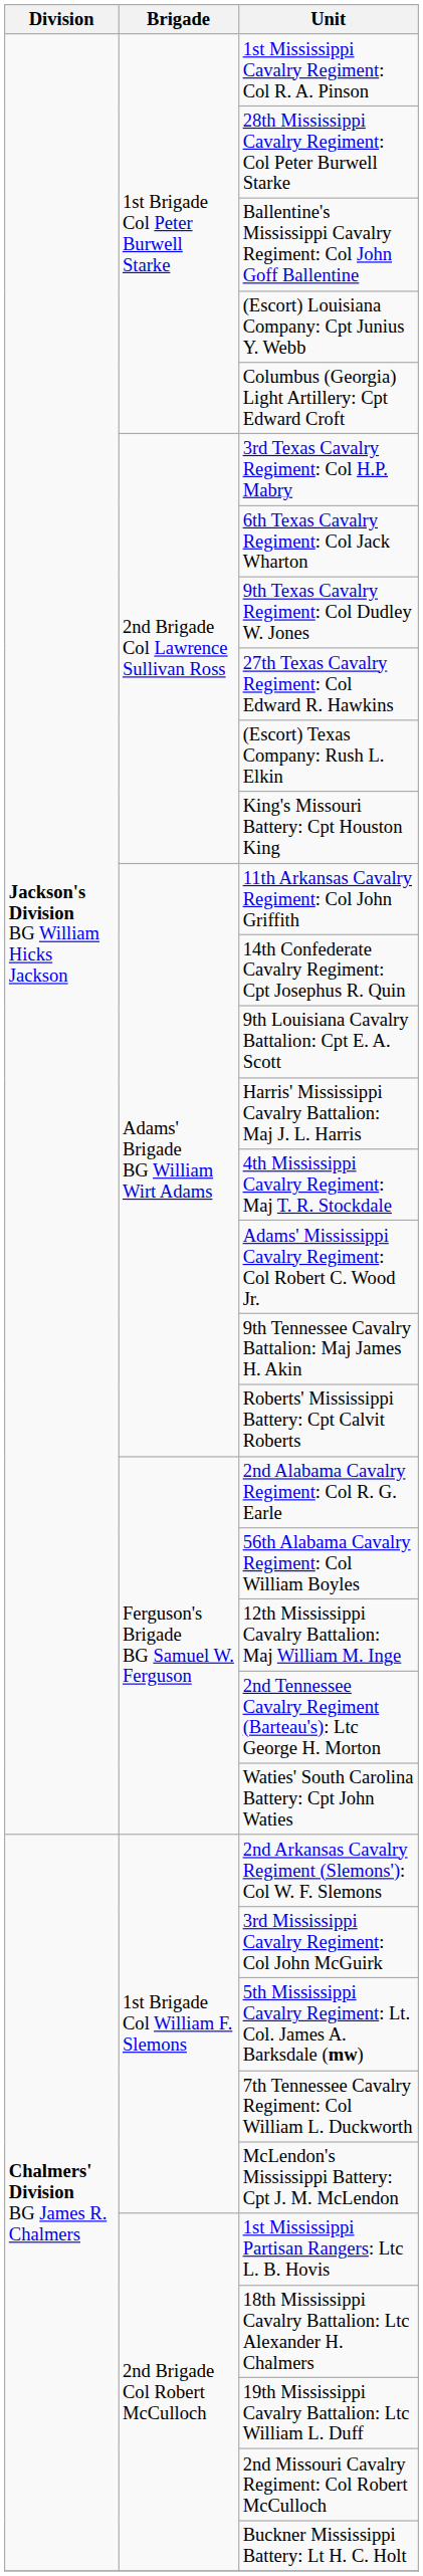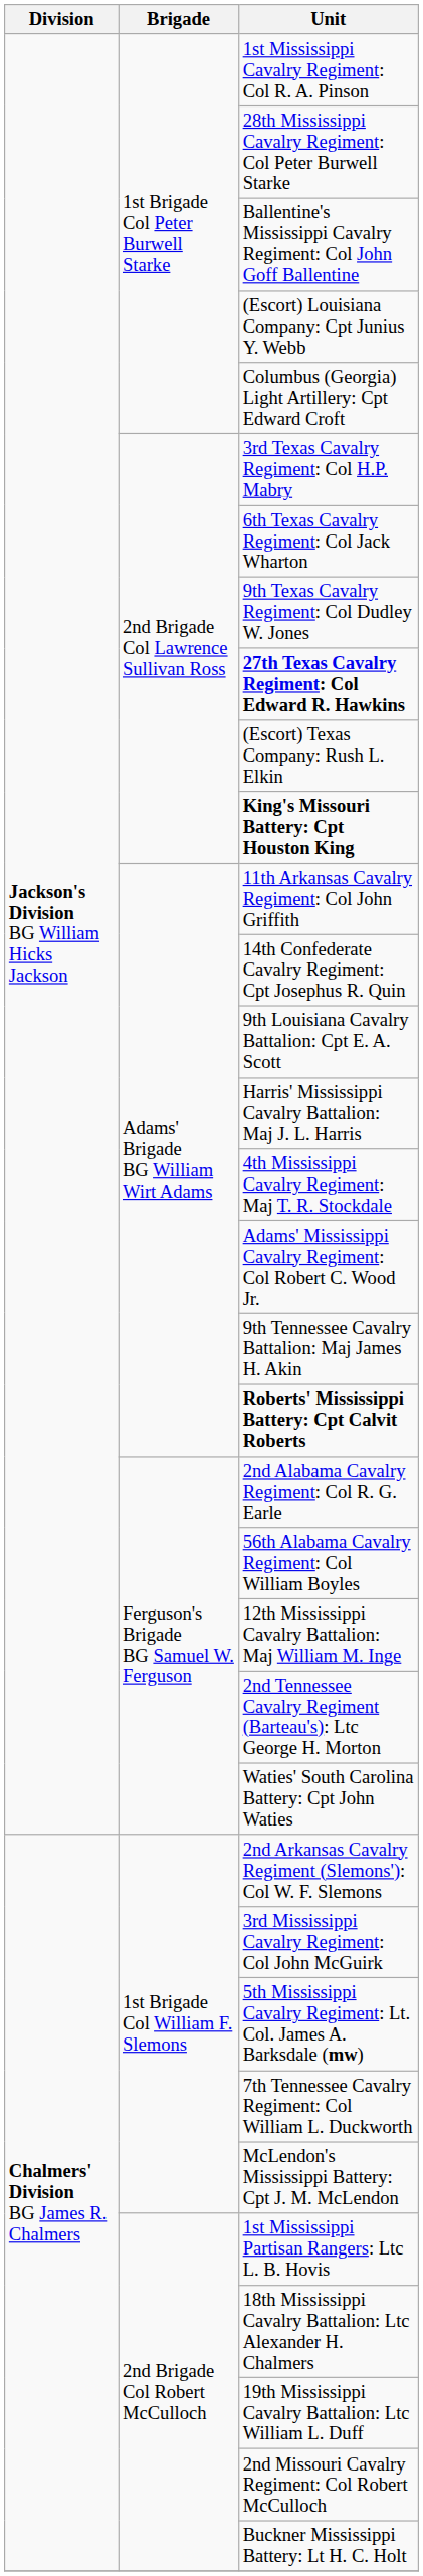27th Texas Cavalry Regiment: Col Edward R. Hawkins | Unit: normal -> bold
King's Missouri Battery: Cpt Houston King | Unit: normal -> bold
Roberts' Mississippi Battery: Cpt Calvit Roberts | Unit: normal -> bold
